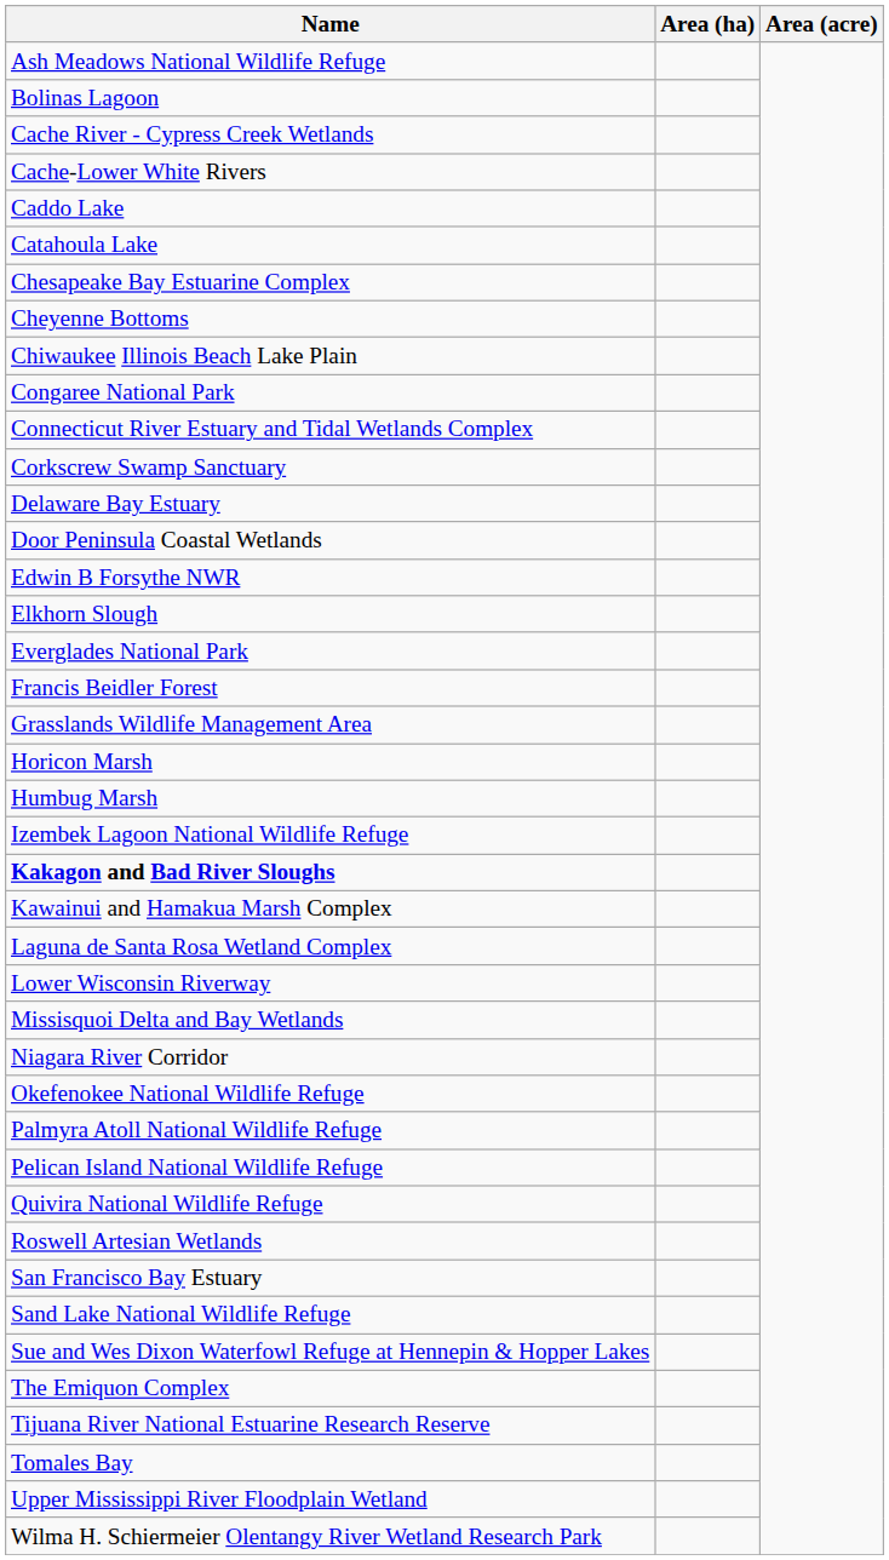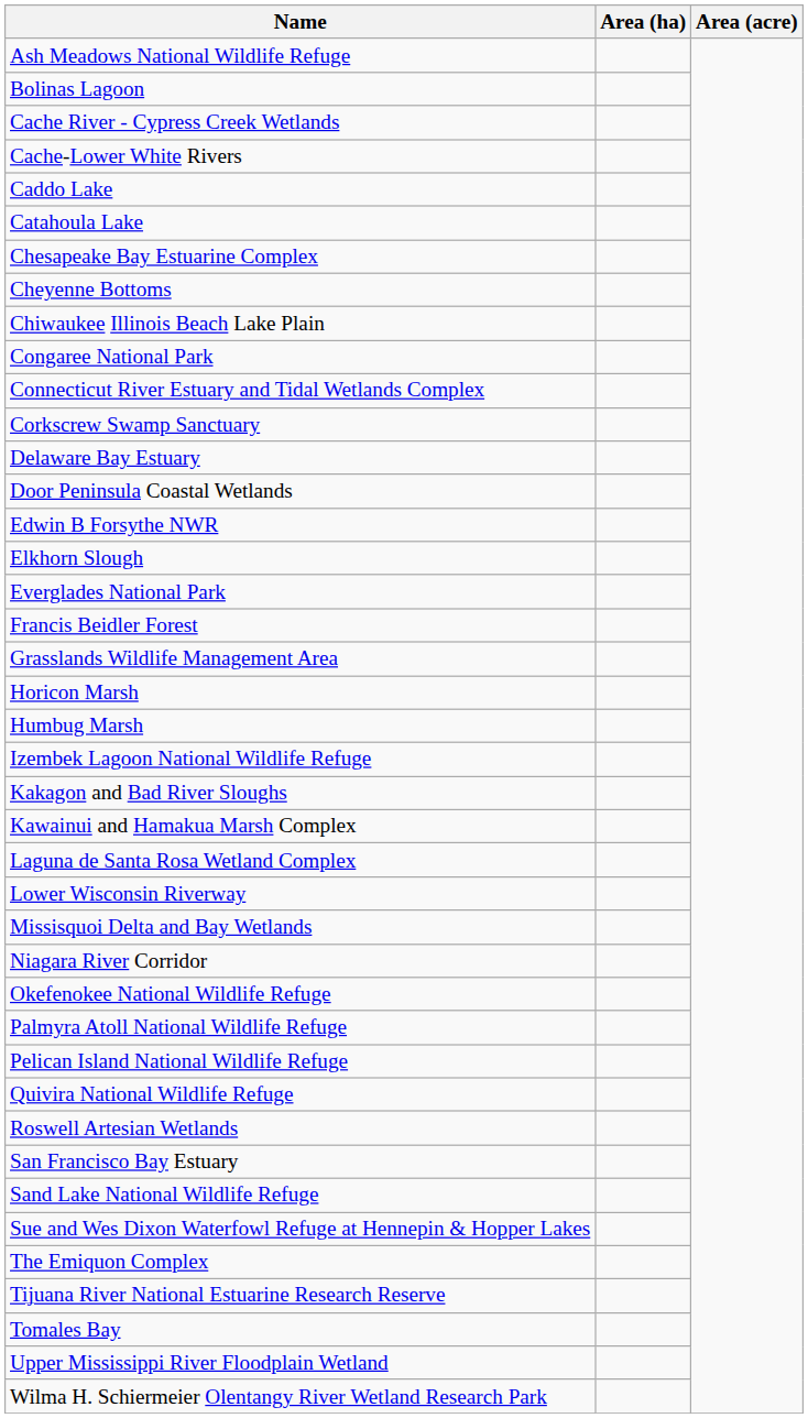Kakagon and Bad River Sloughs | Name: bold -> normal
